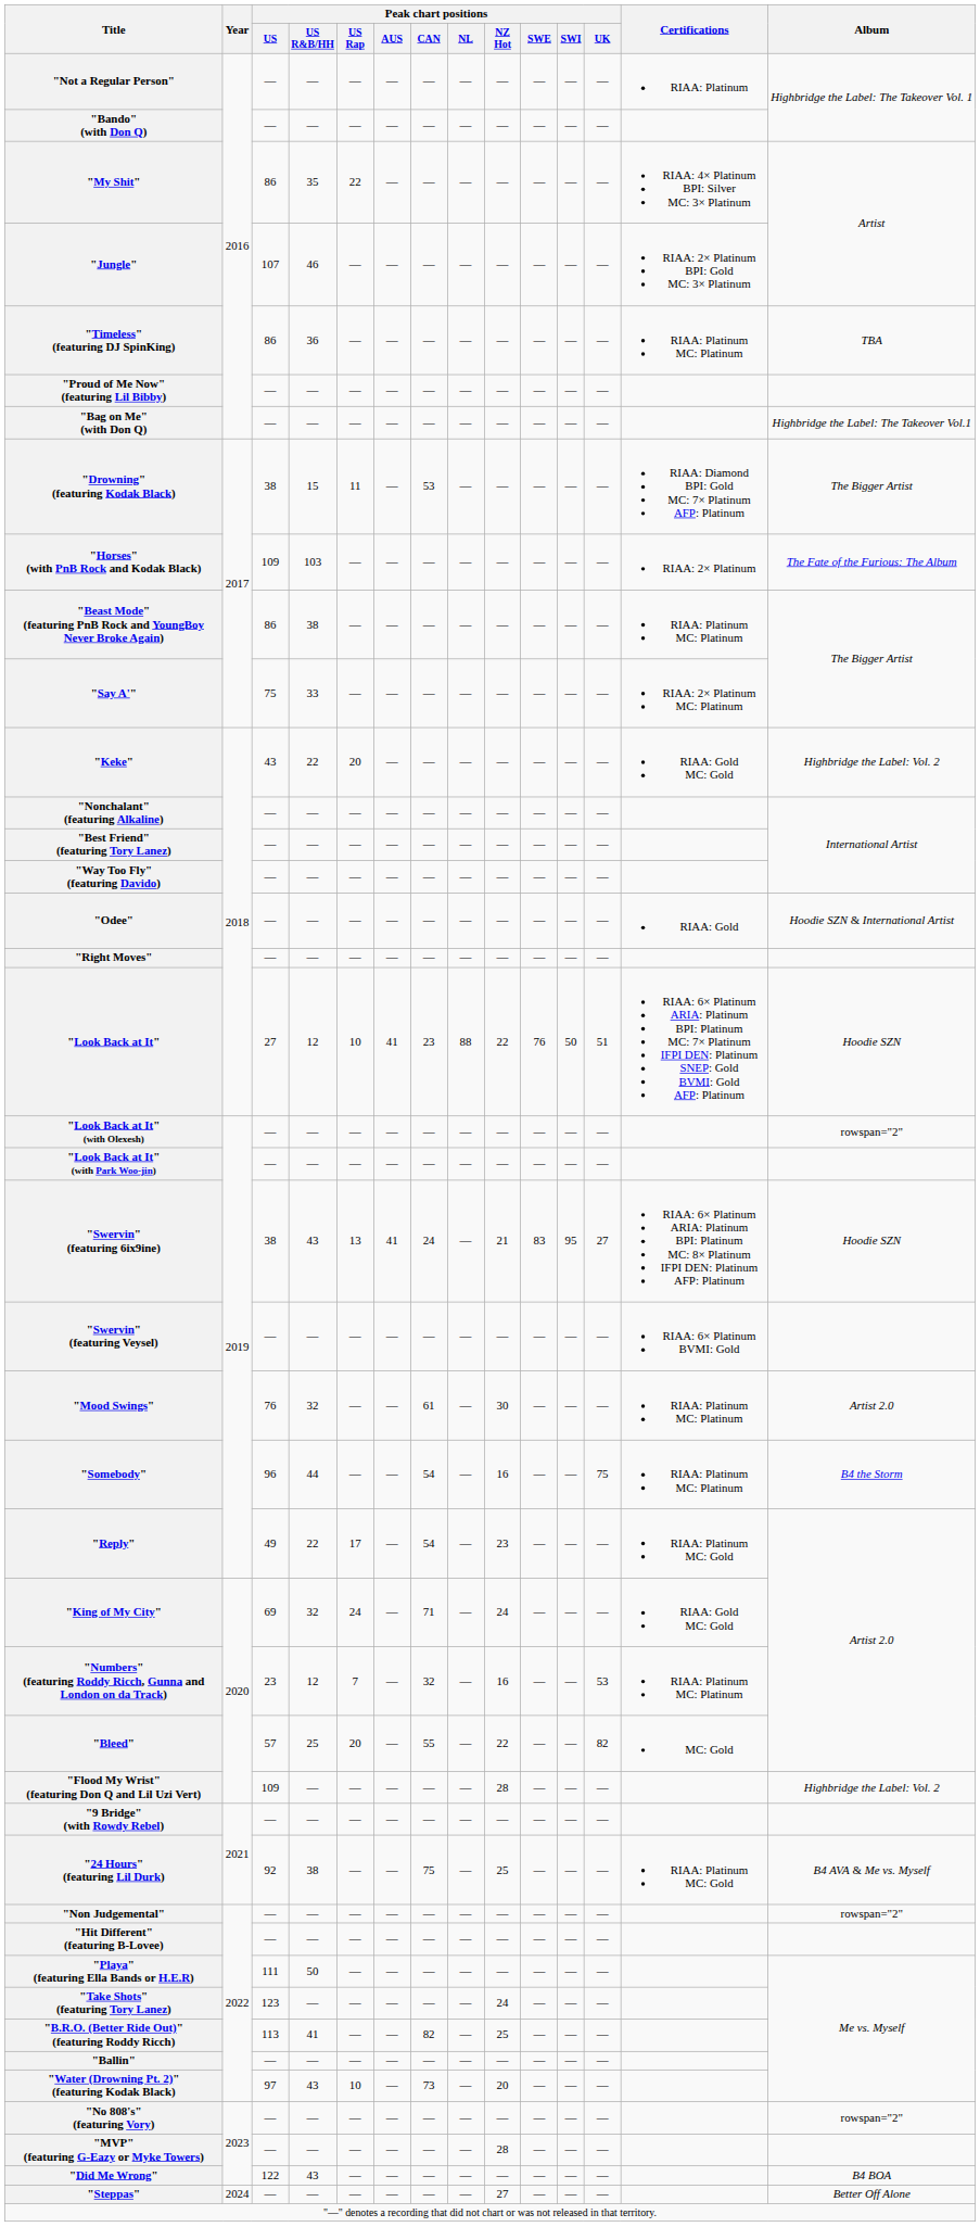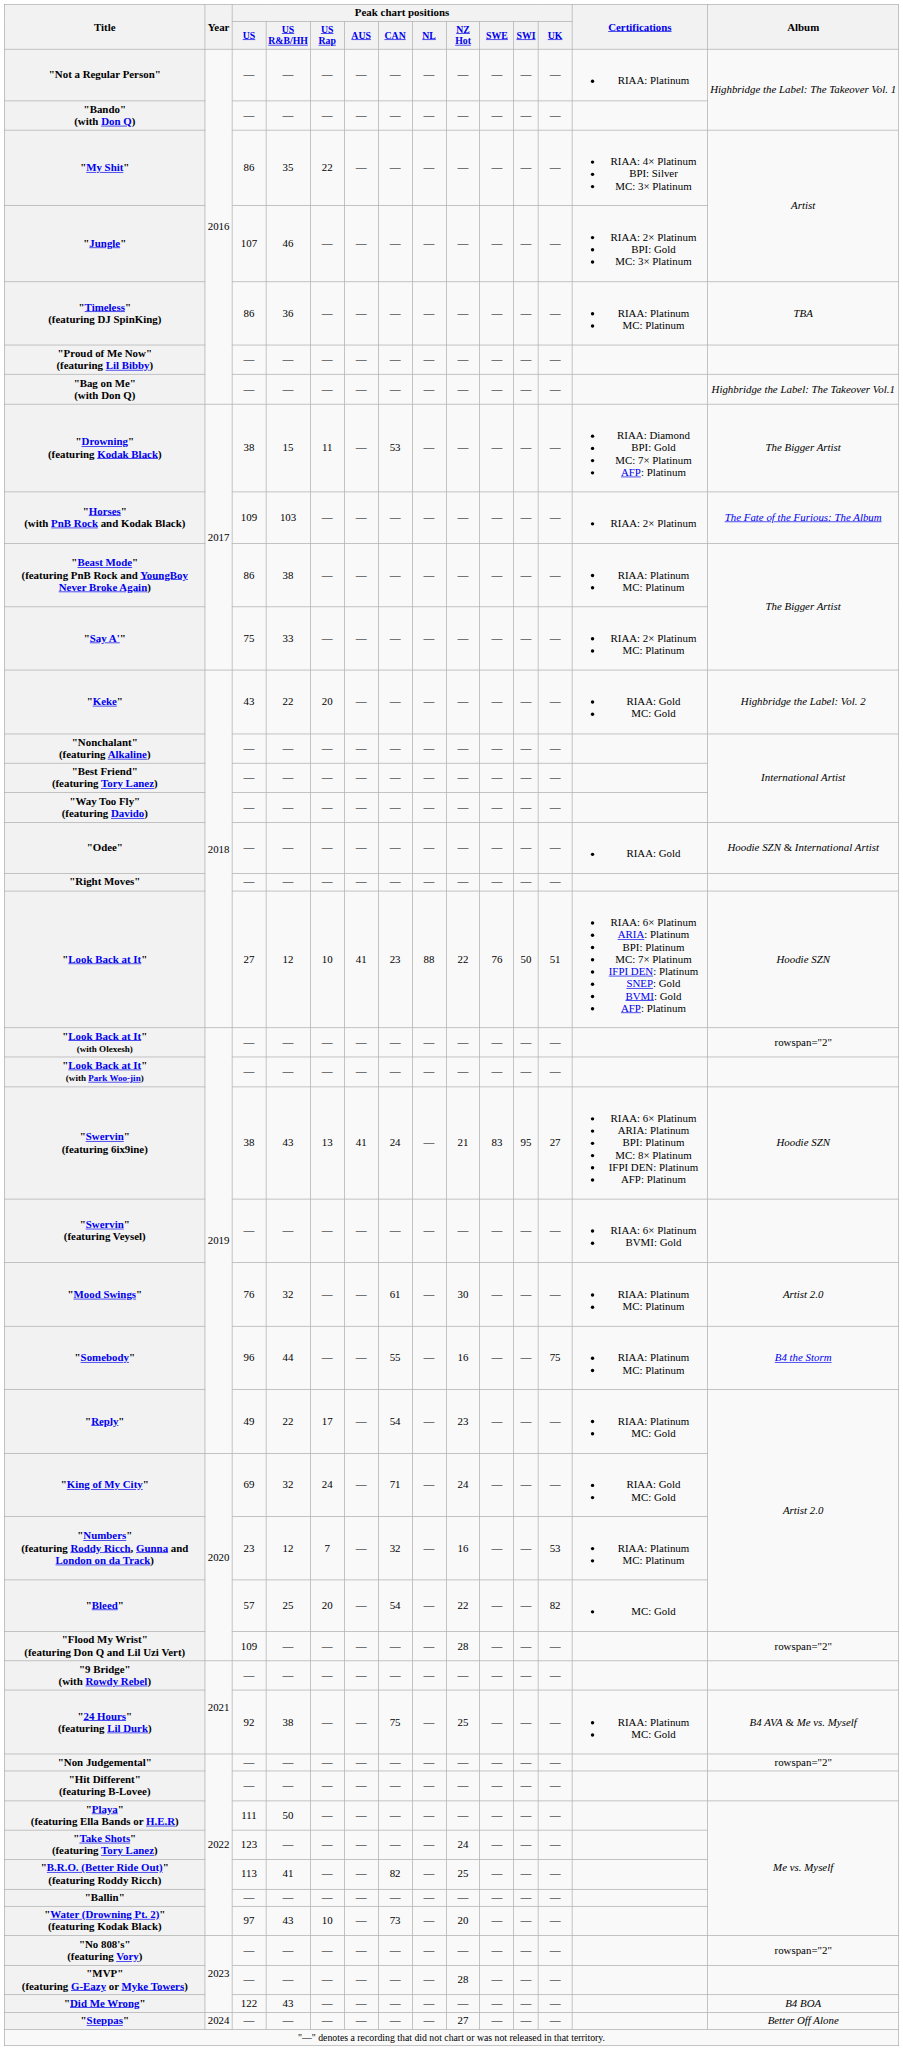"Somebody" | Peak chart positions / CAN: 54 -> 55
"Bleed" | Peak chart positions / CAN: 55 -> 54
"Flood My Wrist" (featuring Don Q and Lil Uzi Vert) | Album: Highbridge the Label: Vol. 2 -> rowspan="2"
